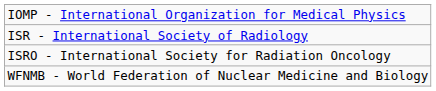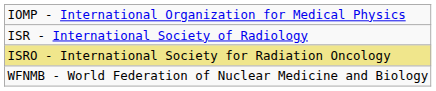row 3 | column 1: no background -> khaki background
